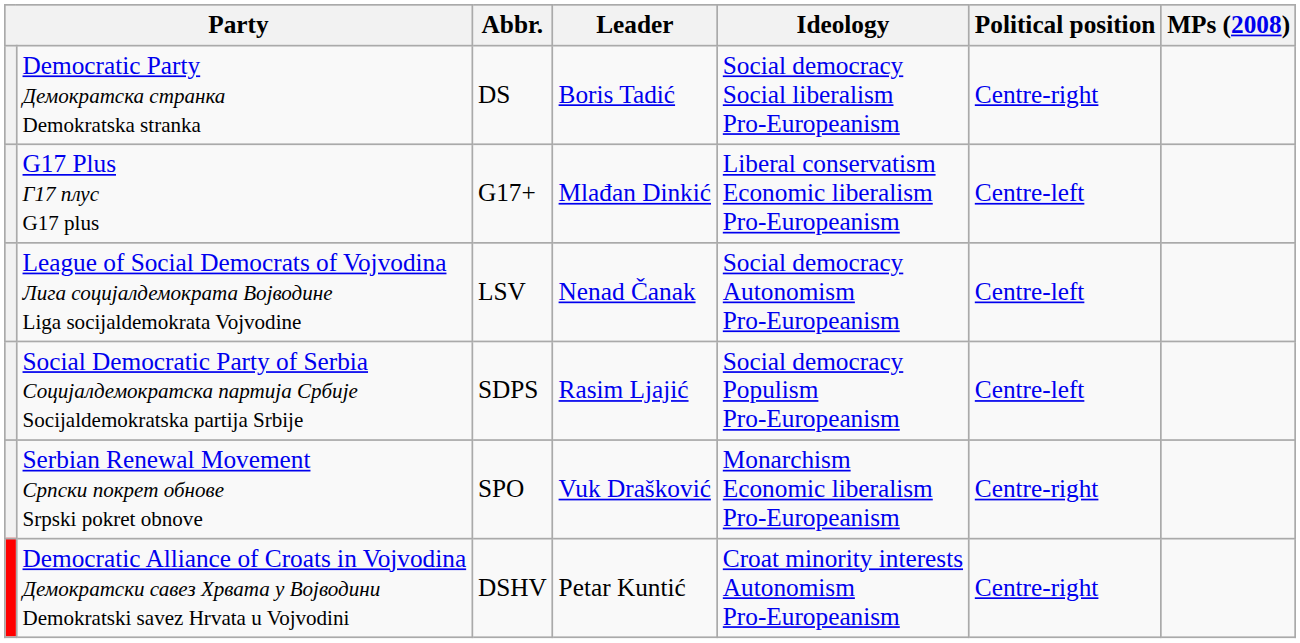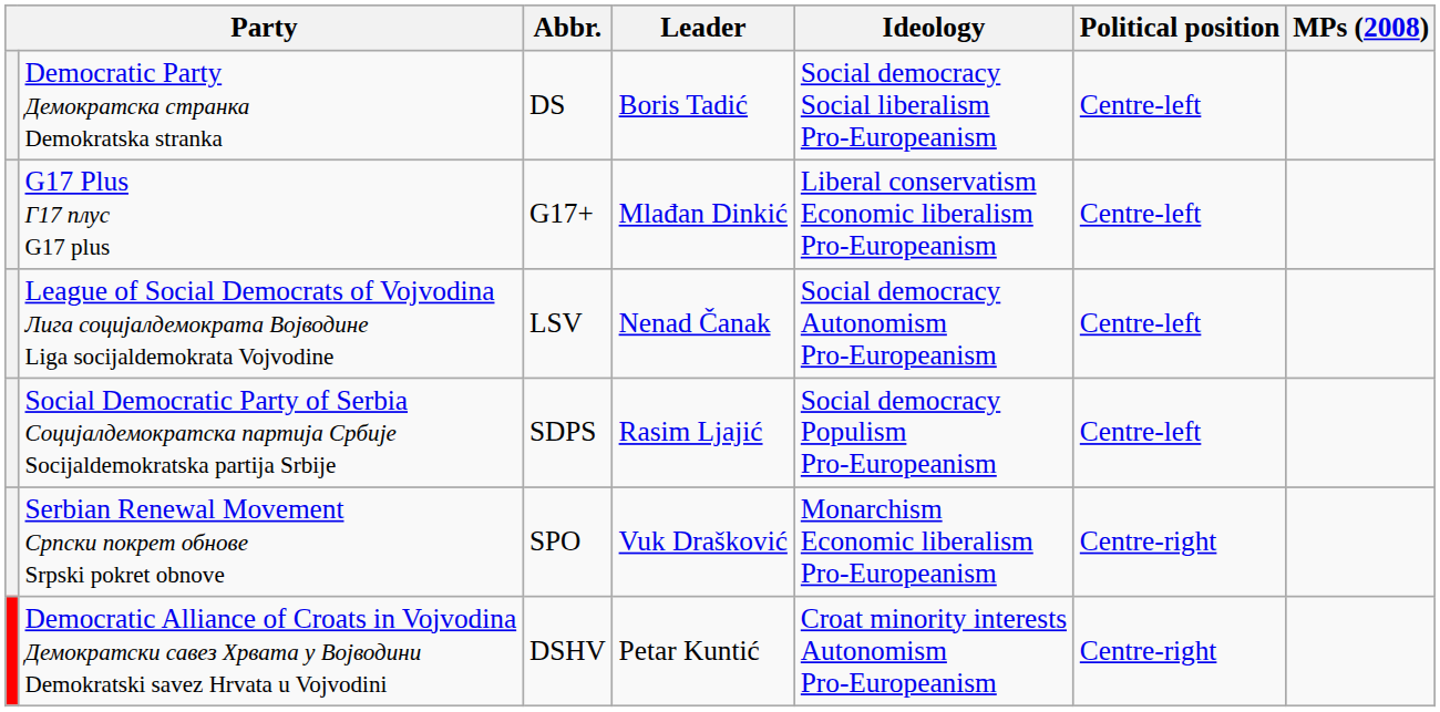Democratic Party Демократска странка Demokratska stranka | Political position: Centre-right -> Centre-left
